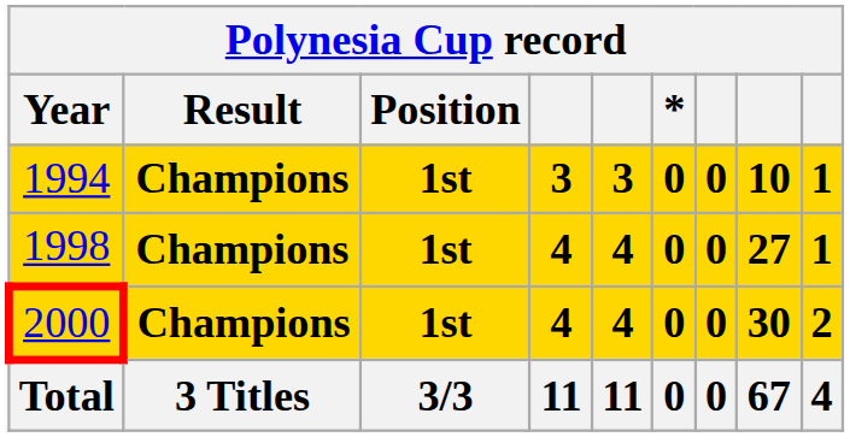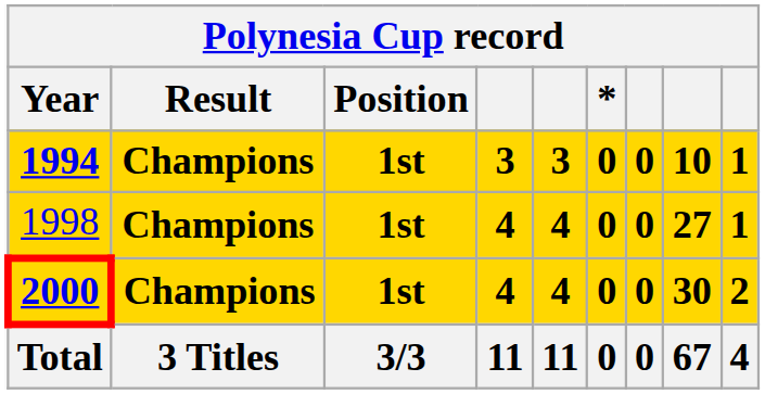1994 | Year: normal -> bold
2000 | Year: normal -> bold
